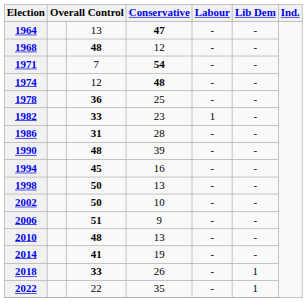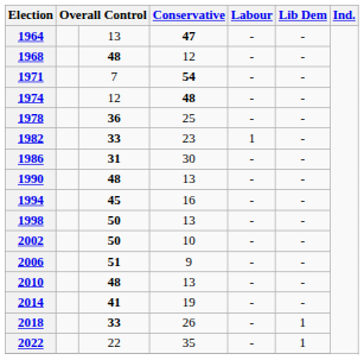1986 | Conservative: 28 -> 30
1990 | Conservative: 39 -> 13
